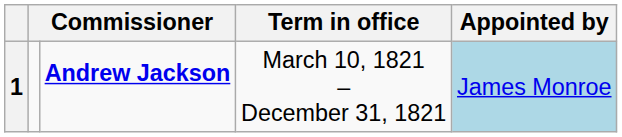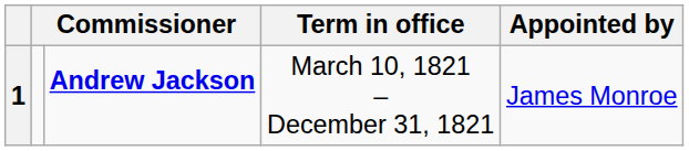1 | Appointed by: lightblue background -> no background
